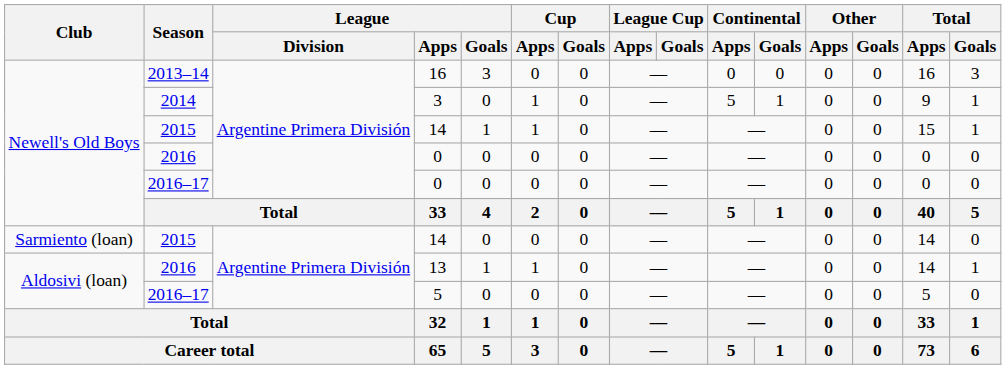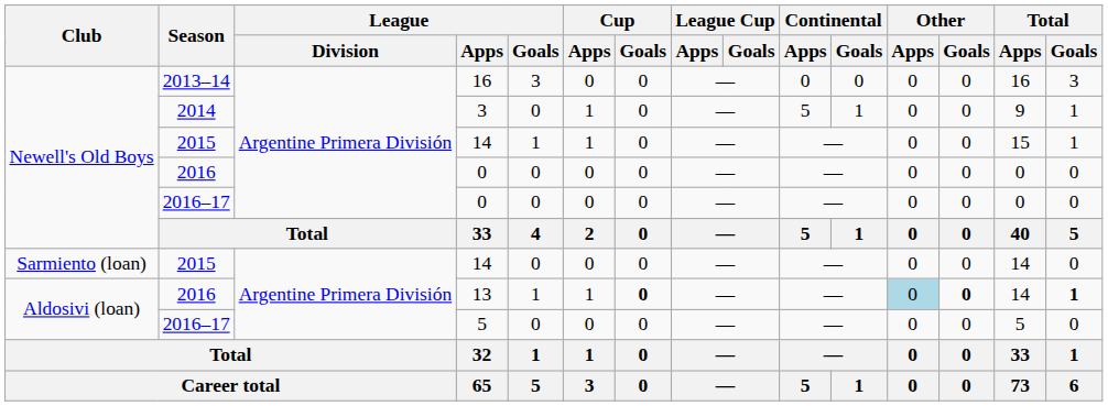13 | Cup / Goals: normal -> bold
13 | Other / Apps: no background -> lightblue background
13 | Other / Goals: normal -> bold
13 | Total / Goals: normal -> bold
